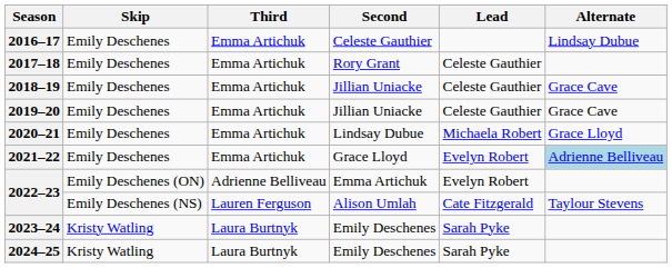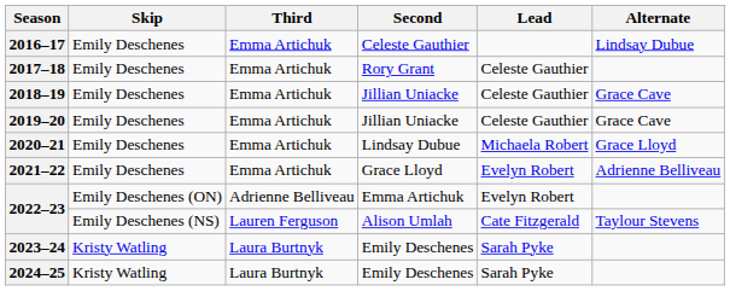2021–22 | Alternate: lightblue background -> no background
